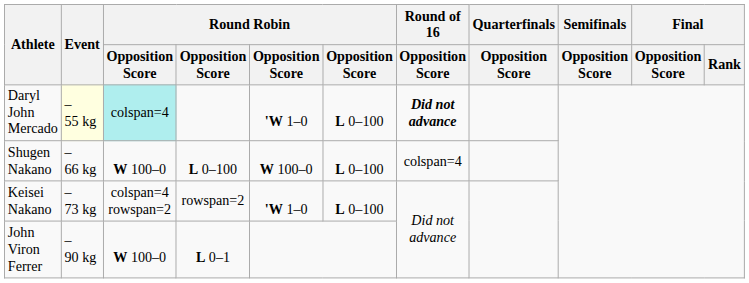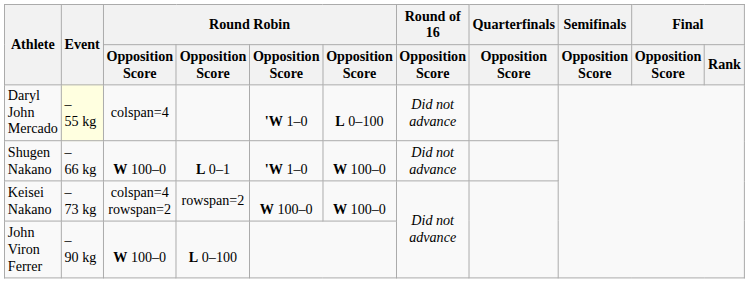Daryl John Mercado | column 3: paleturquoise background -> no background
Daryl John Mercado | Round of 16 / Opposition Score: bold -> normal
Shugen Nakano | column 4: L 0–100 -> L 0–1
Shugen Nakano | column 5: W 100–0 -> 'W 1–0
Shugen Nakano | column 6: L 0–100 -> W 100–0
Shugen Nakano | Round of 16 / Opposition Score: colspan=4 -> Did not advance
Keisei Nakano | column 5: 'W 1–0 -> W 100–0
Keisei Nakano | column 6: L 0–100 -> W 100–0
John Viron Ferrer | column 4: L 0–1 -> L 0–100
